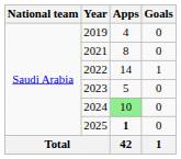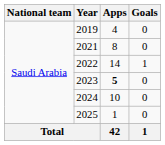2023 | Apps: normal -> bold
2024 | Apps: lightgreen background -> no background
2025 | Apps: bold -> normal
